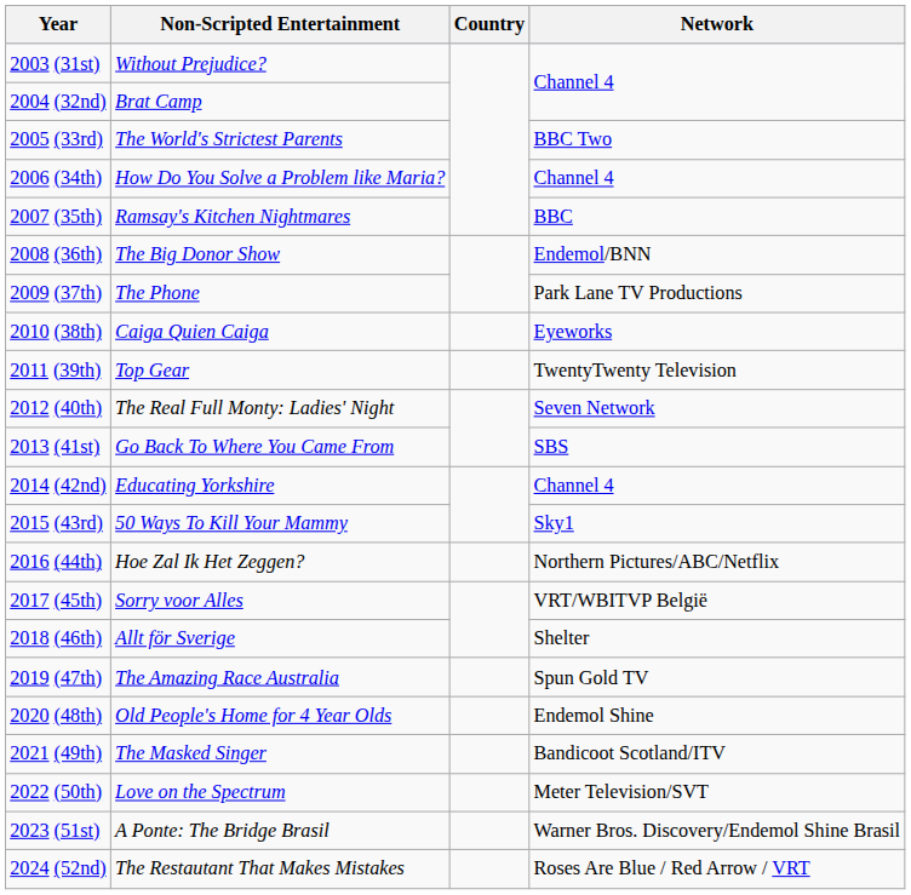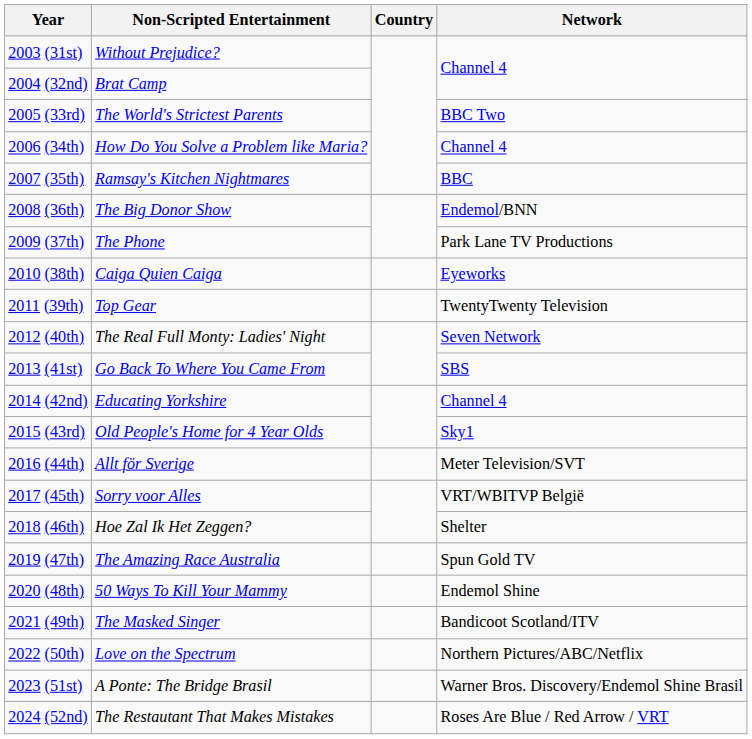2015 (43rd) | Non-Scripted Entertainment: 50 Ways To Kill Your Mammy -> Old People's Home for 4 Year Olds
2016 (44th) | Non-Scripted Entertainment: Hoe Zal Ik Het Zeggen? -> Allt för Sverige
2016 (44th) | Network: Northern Pictures/ABC/Netflix -> Meter Television/SVT
2018 (46th) | Non-Scripted Entertainment: Allt för Sverige -> Hoe Zal Ik Het Zeggen?
2020 (48th) | Non-Scripted Entertainment: Old People's Home for 4 Year Olds -> 50 Ways To Kill Your Mammy
2022 (50th) | Network: Meter Television/SVT -> Northern Pictures/ABC/Netflix
